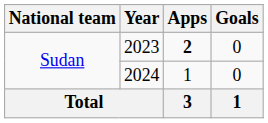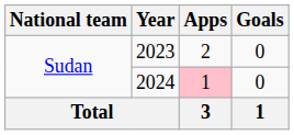2023 | Apps: bold -> normal
2024 | Apps: no background -> pink background
